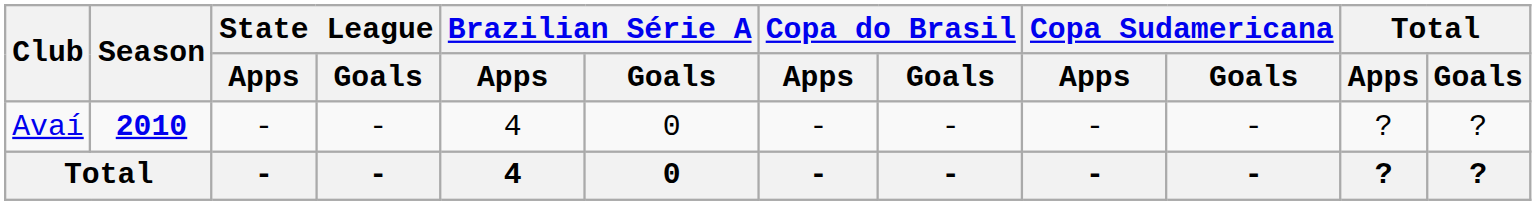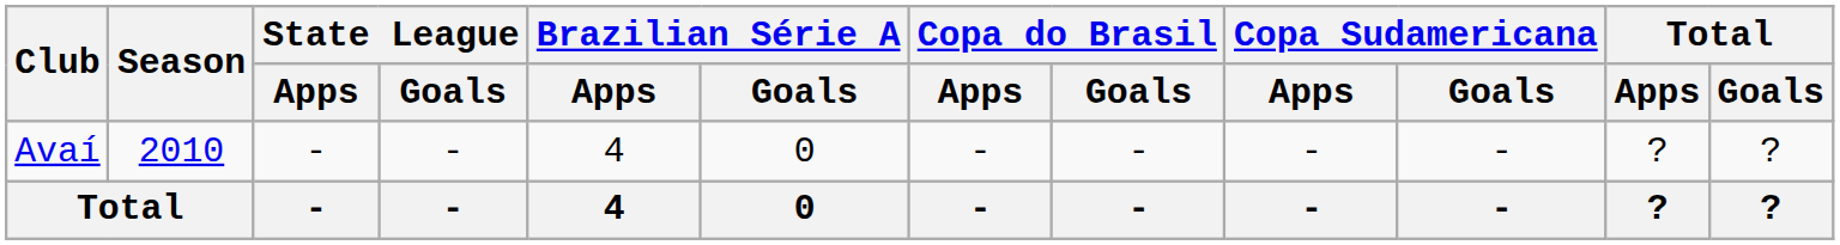Avaí | Season: bold -> normal
